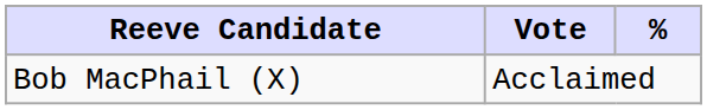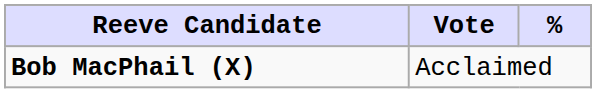Bob MacPhail (X) | Reeve Candidate: normal -> bold
